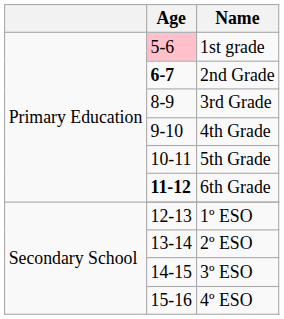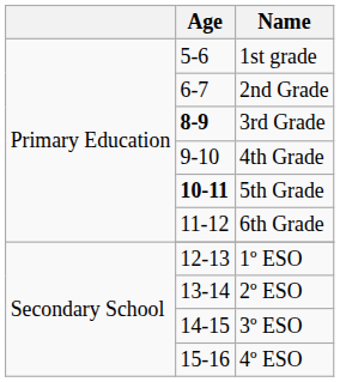1st grade | Age: pink background -> no background
2nd Grade | Age: bold -> normal
3rd Grade | Age: normal -> bold
5th Grade | Age: normal -> bold
6th Grade | Age: bold -> normal
